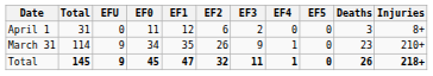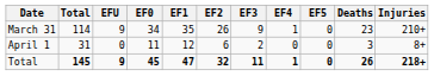rows swapped: March 31 <-> April 1
